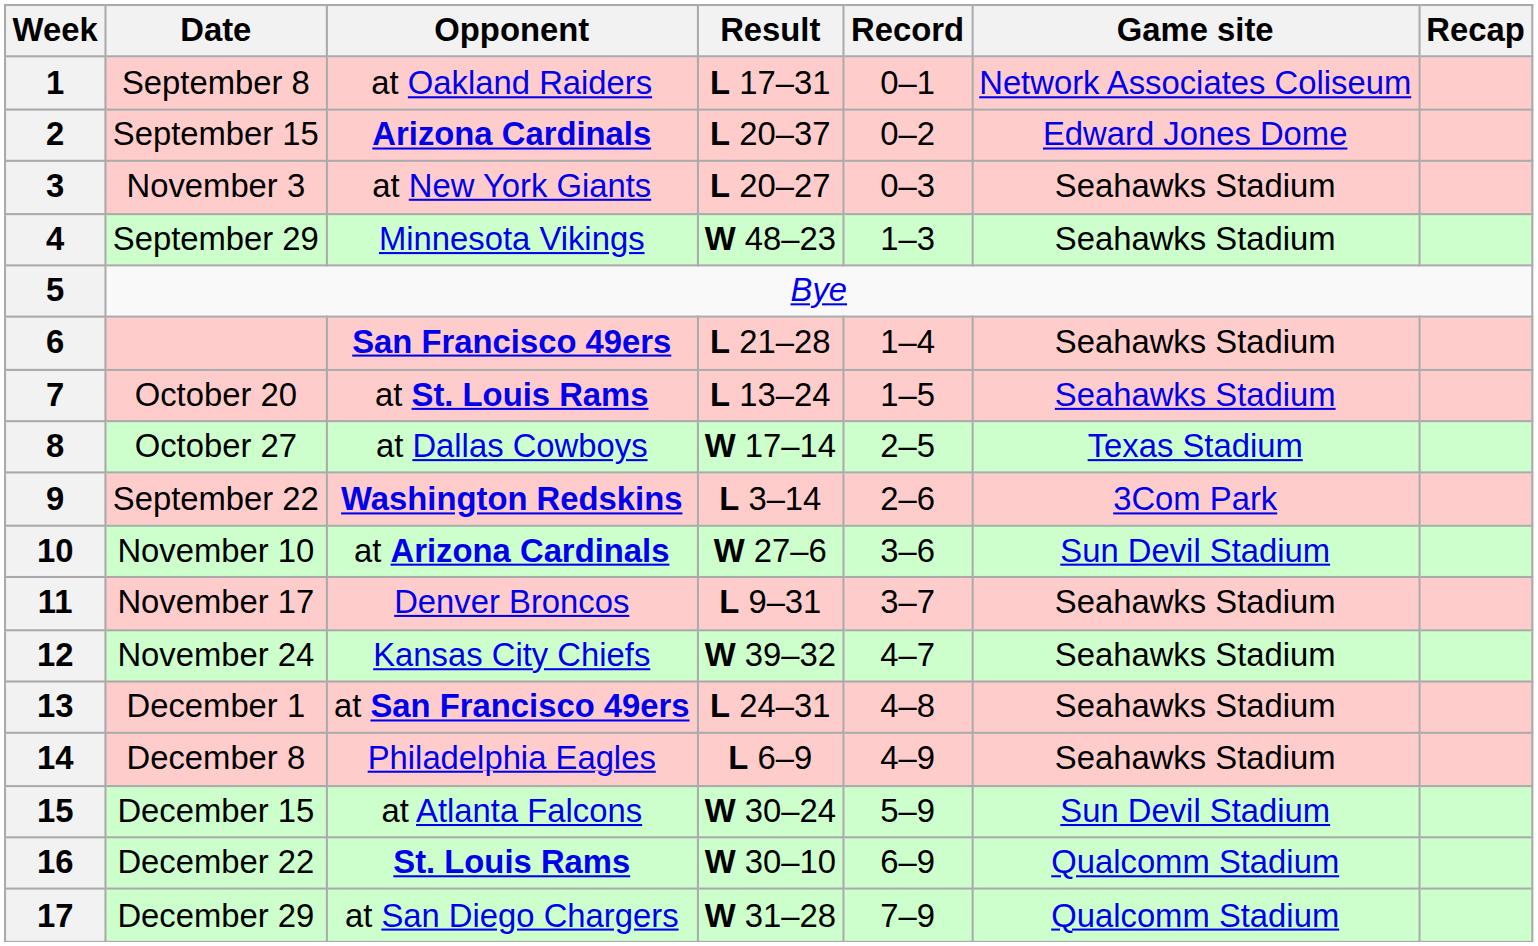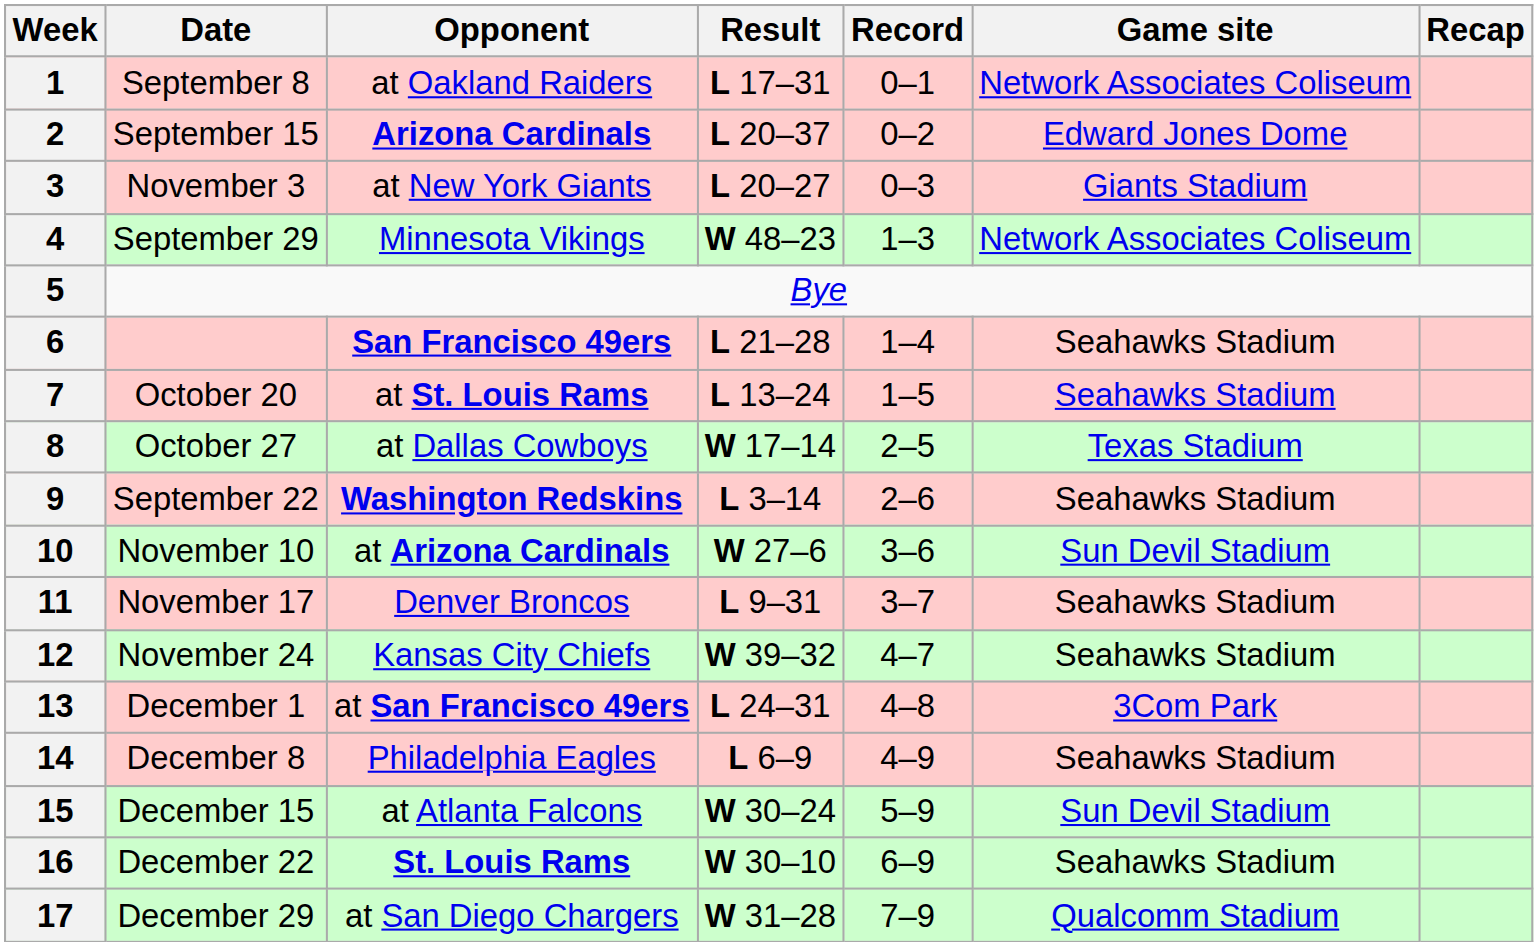3 | Game site: Seahawks Stadium -> Giants Stadium
4 | Game site: Seahawks Stadium -> Network Associates Coliseum
9 | Game site: 3Com Park -> Seahawks Stadium
13 | Game site: Seahawks Stadium -> 3Com Park
16 | Game site: Qualcomm Stadium -> Seahawks Stadium
